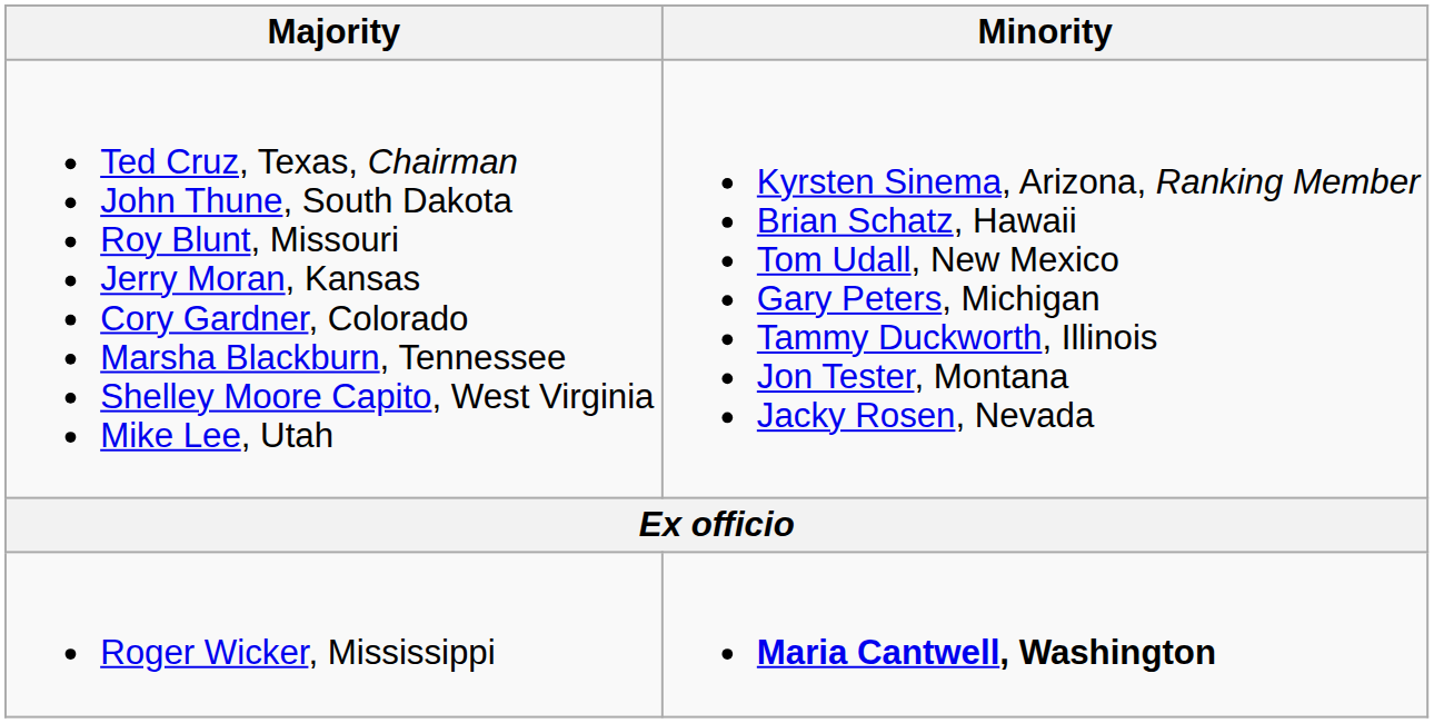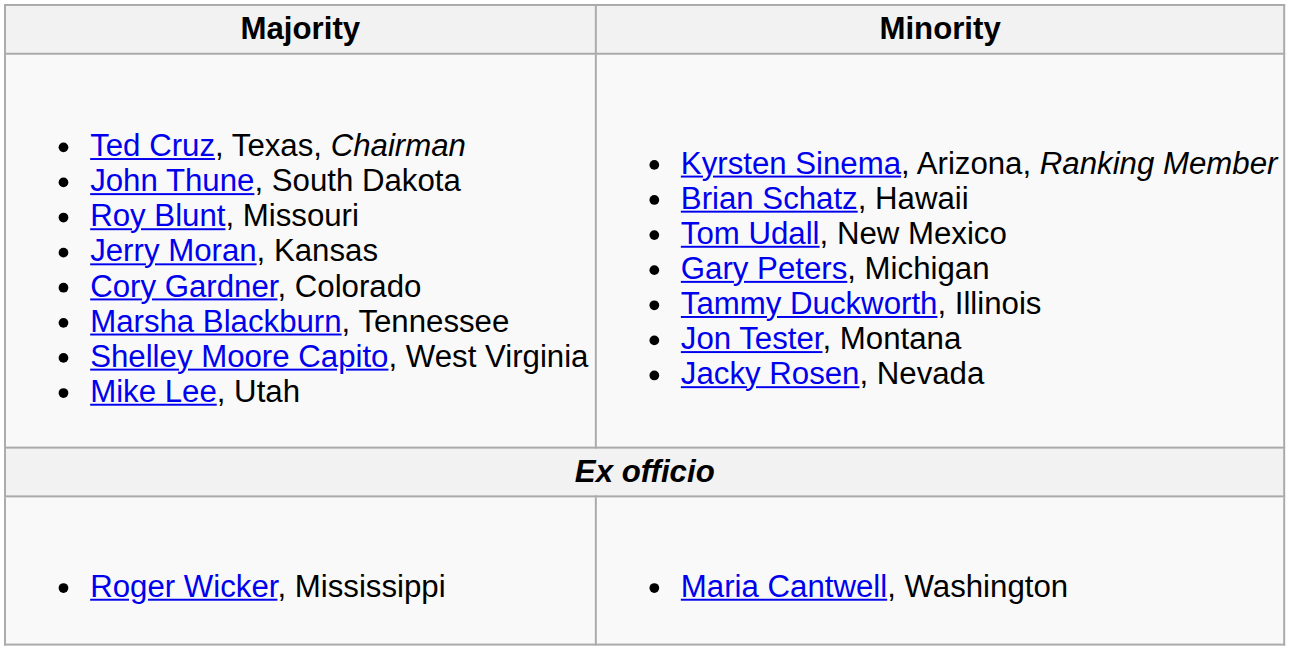Roger Wicker, Mississippi | Minority: bold -> normal
